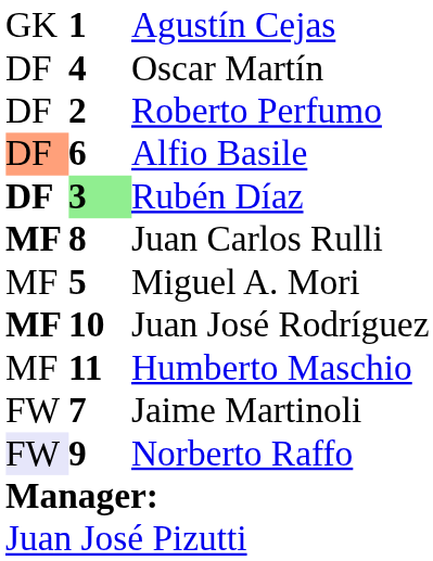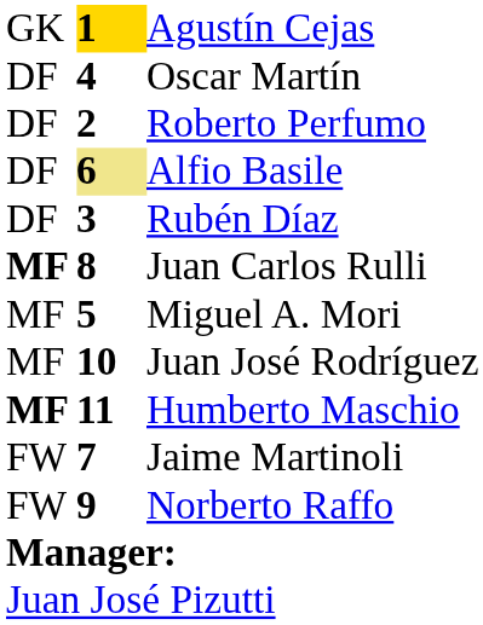Agustín Cejas | column 2: no background -> gold background
Alfio Basile | column 1: lightsalmon background -> no background
Alfio Basile | column 2: no background -> khaki background
Rubén Díaz | column 1: bold -> normal
Rubén Díaz | column 2: lightgreen background -> no background
Juan José Rodríguez | column 1: bold -> normal
Humberto Maschio | column 1: normal -> bold
Norberto Raffo | column 1: lavender background -> no background
